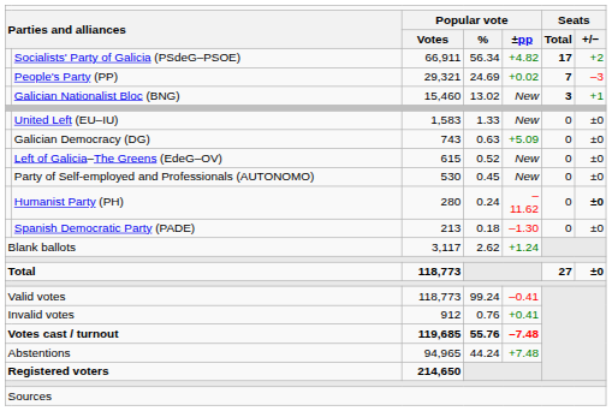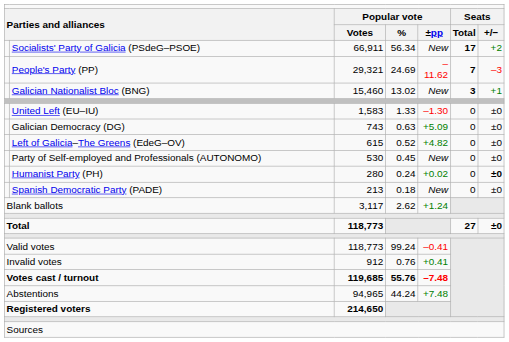Socialists' Party of Galicia (PSdeG–PSOE) | column 5: +4.82 -> New
People's Party (PP) | column 5: +0.02 -> –11.62
United Left (EU–IU) | column 5: New -> –1.30
Left of Galicia–The Greens (EdeG–OV) | column 5: New -> +4.82
Humanist Party (PH) | column 5: –11.62 -> +0.02
Spanish Democratic Party (PADE) | column 5: –1.30 -> New
